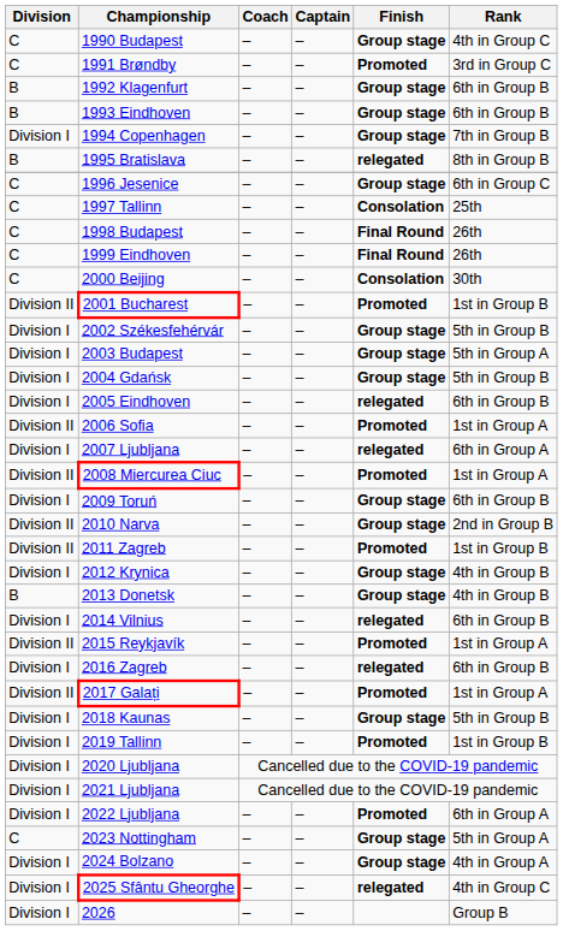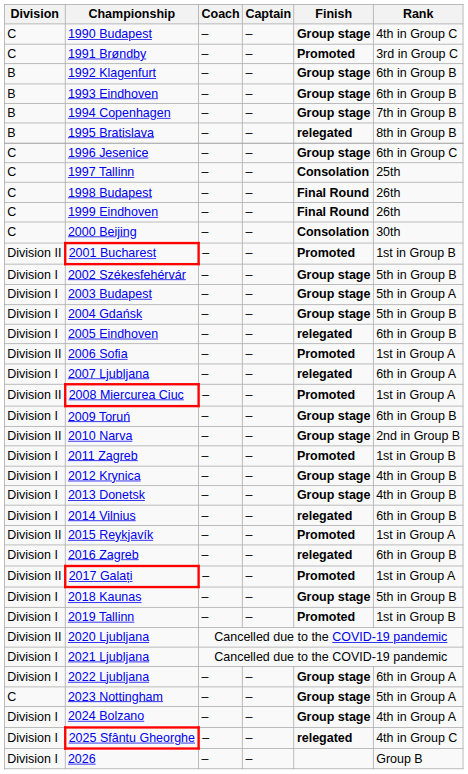1994 Copenhagen | Division: Division I -> B
2011 Zagreb | Division: Division II -> Division I
2013 Donetsk | Division: B -> Division I
2020 Ljubljana | Division: Division I -> Division II
2022 Ljubljana | Finish: Promoted -> Group stage
